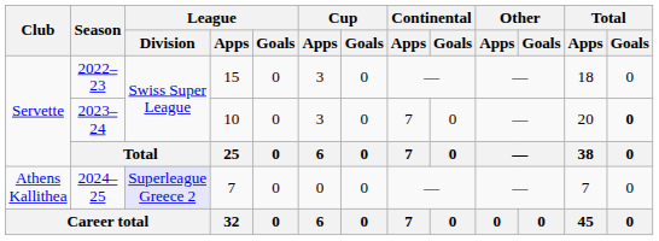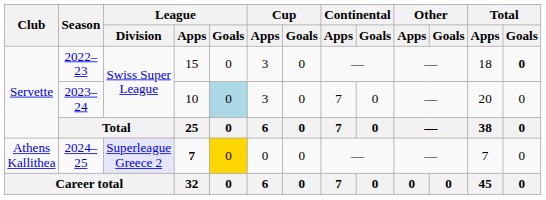2022–23 | Total / Goals: normal -> bold
2023–24 | League / Goals: no background -> lightblue background
2023–24 | Total / Goals: bold -> normal
2024–25 | League / Apps: normal -> bold
2024–25 | League / Goals: no background -> gold background
